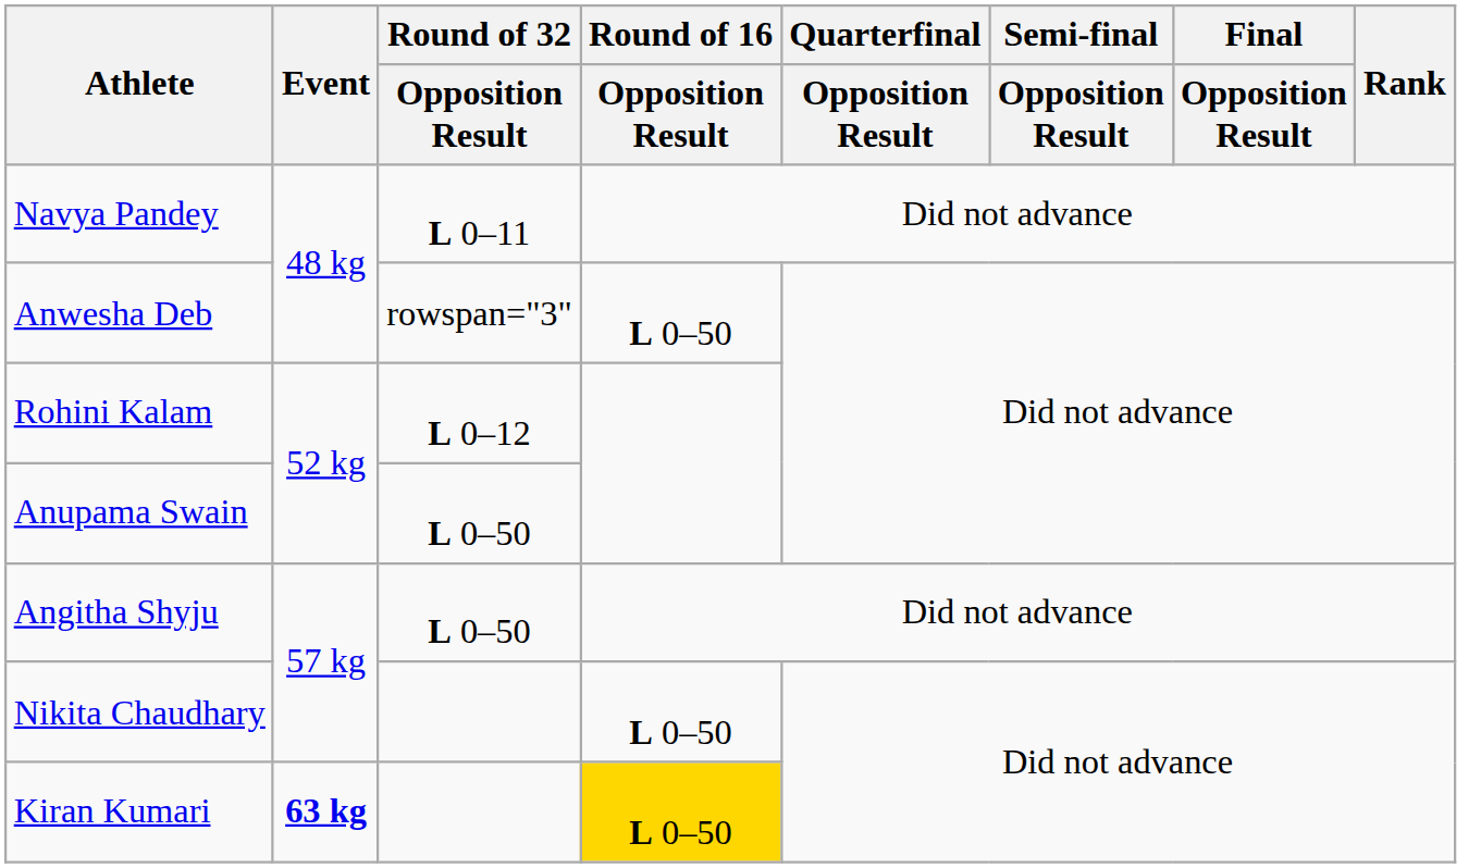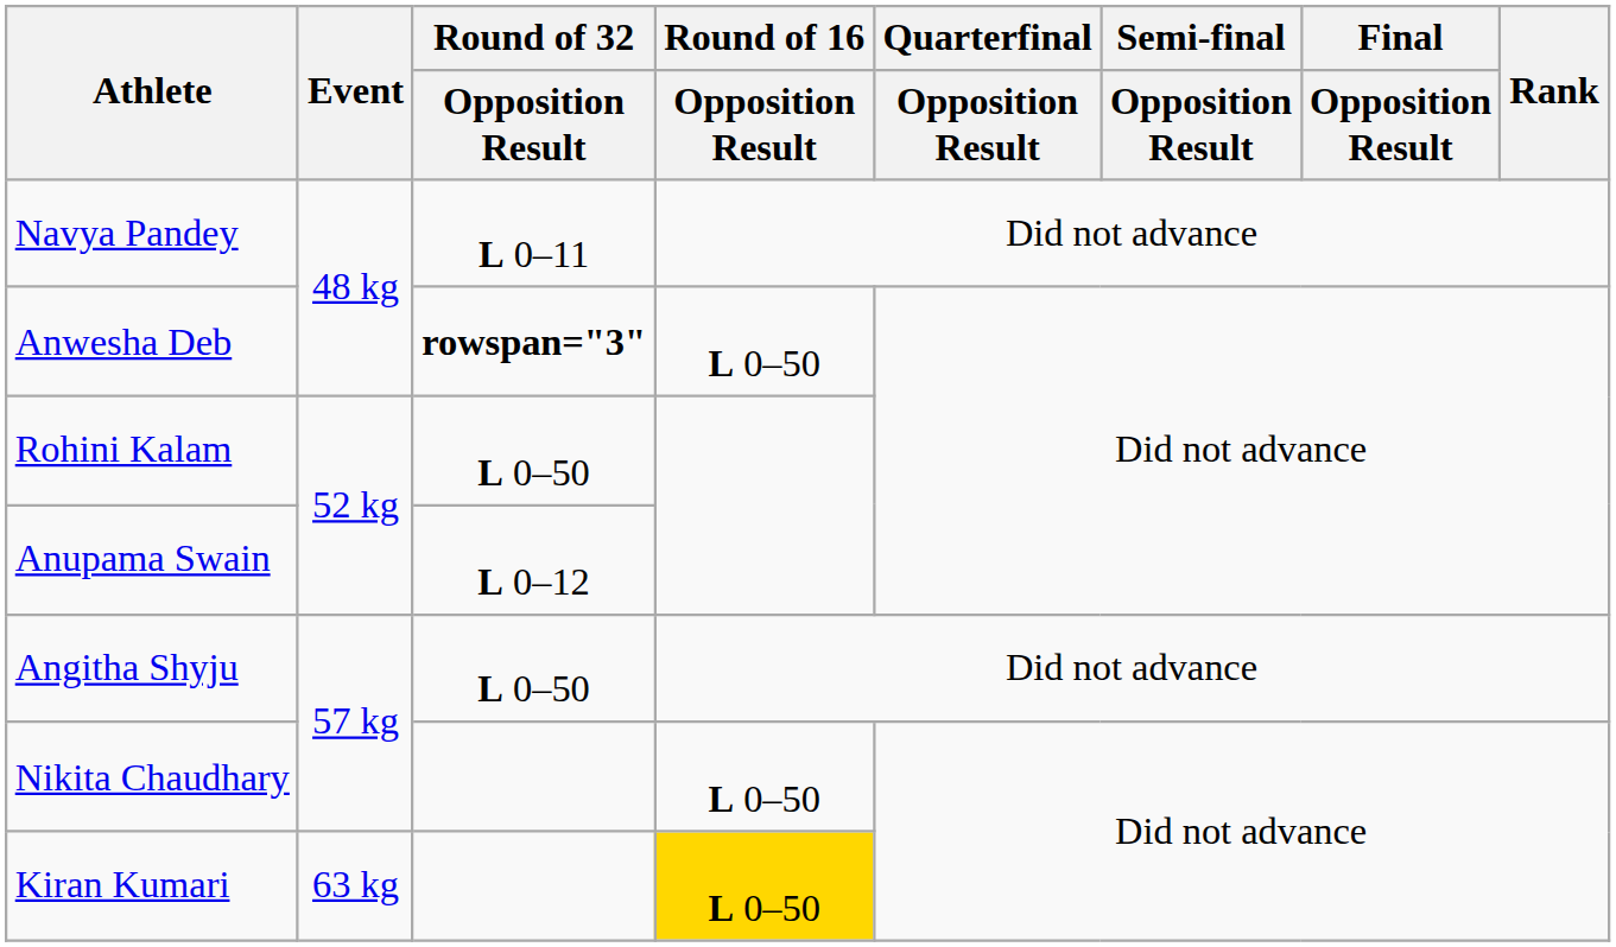Anwesha Deb | Round of 32 / Opposition Result: normal -> bold
Rohini Kalam | Round of 32 / Opposition Result: L 0–12 -> L 0–50
Anupama Swain | Round of 32 / Opposition Result: L 0–50 -> L 0–12
Kiran Kumari | Event: bold -> normal
